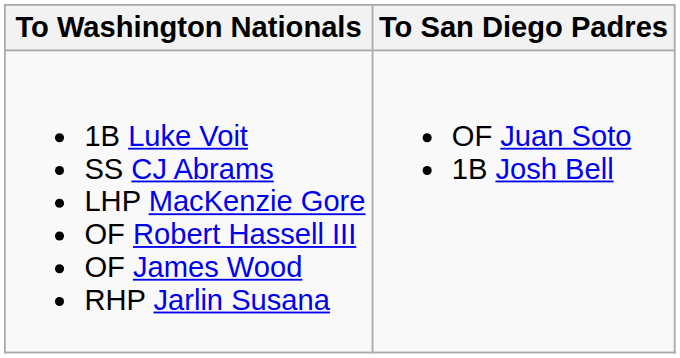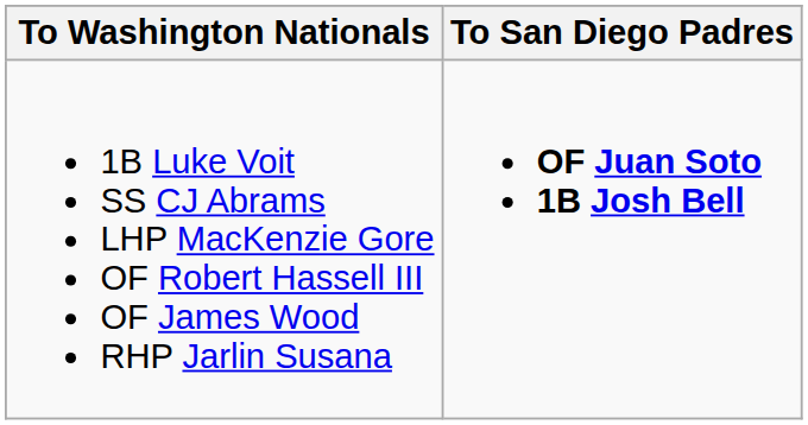row 2 | To San Diego Padres: normal -> bold
